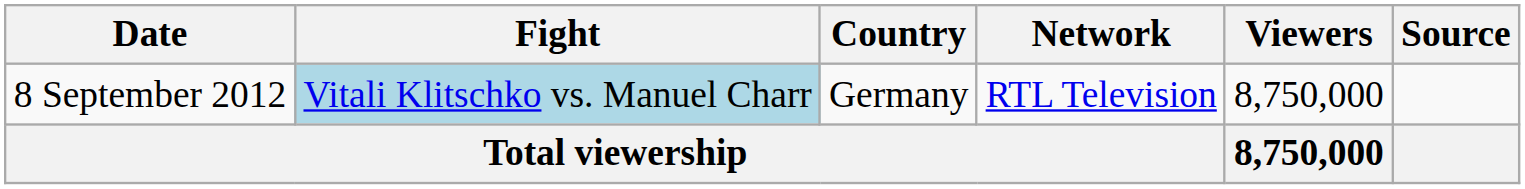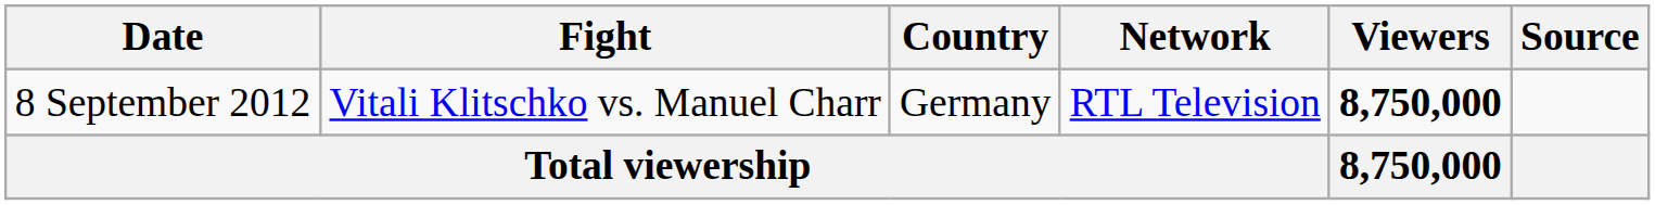8 September 2012 | Fight: lightblue background -> no background
8 September 2012 | Viewers: normal -> bold
